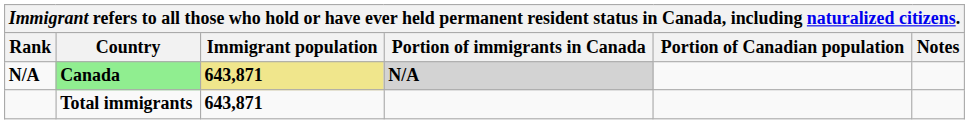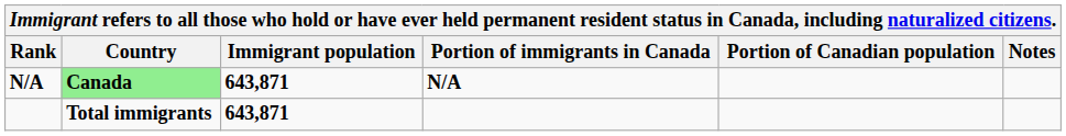row 3 | Immigrant population: khaki background -> no background
row 3 | Portion of immigrants in Canada: lightgrey background -> no background
